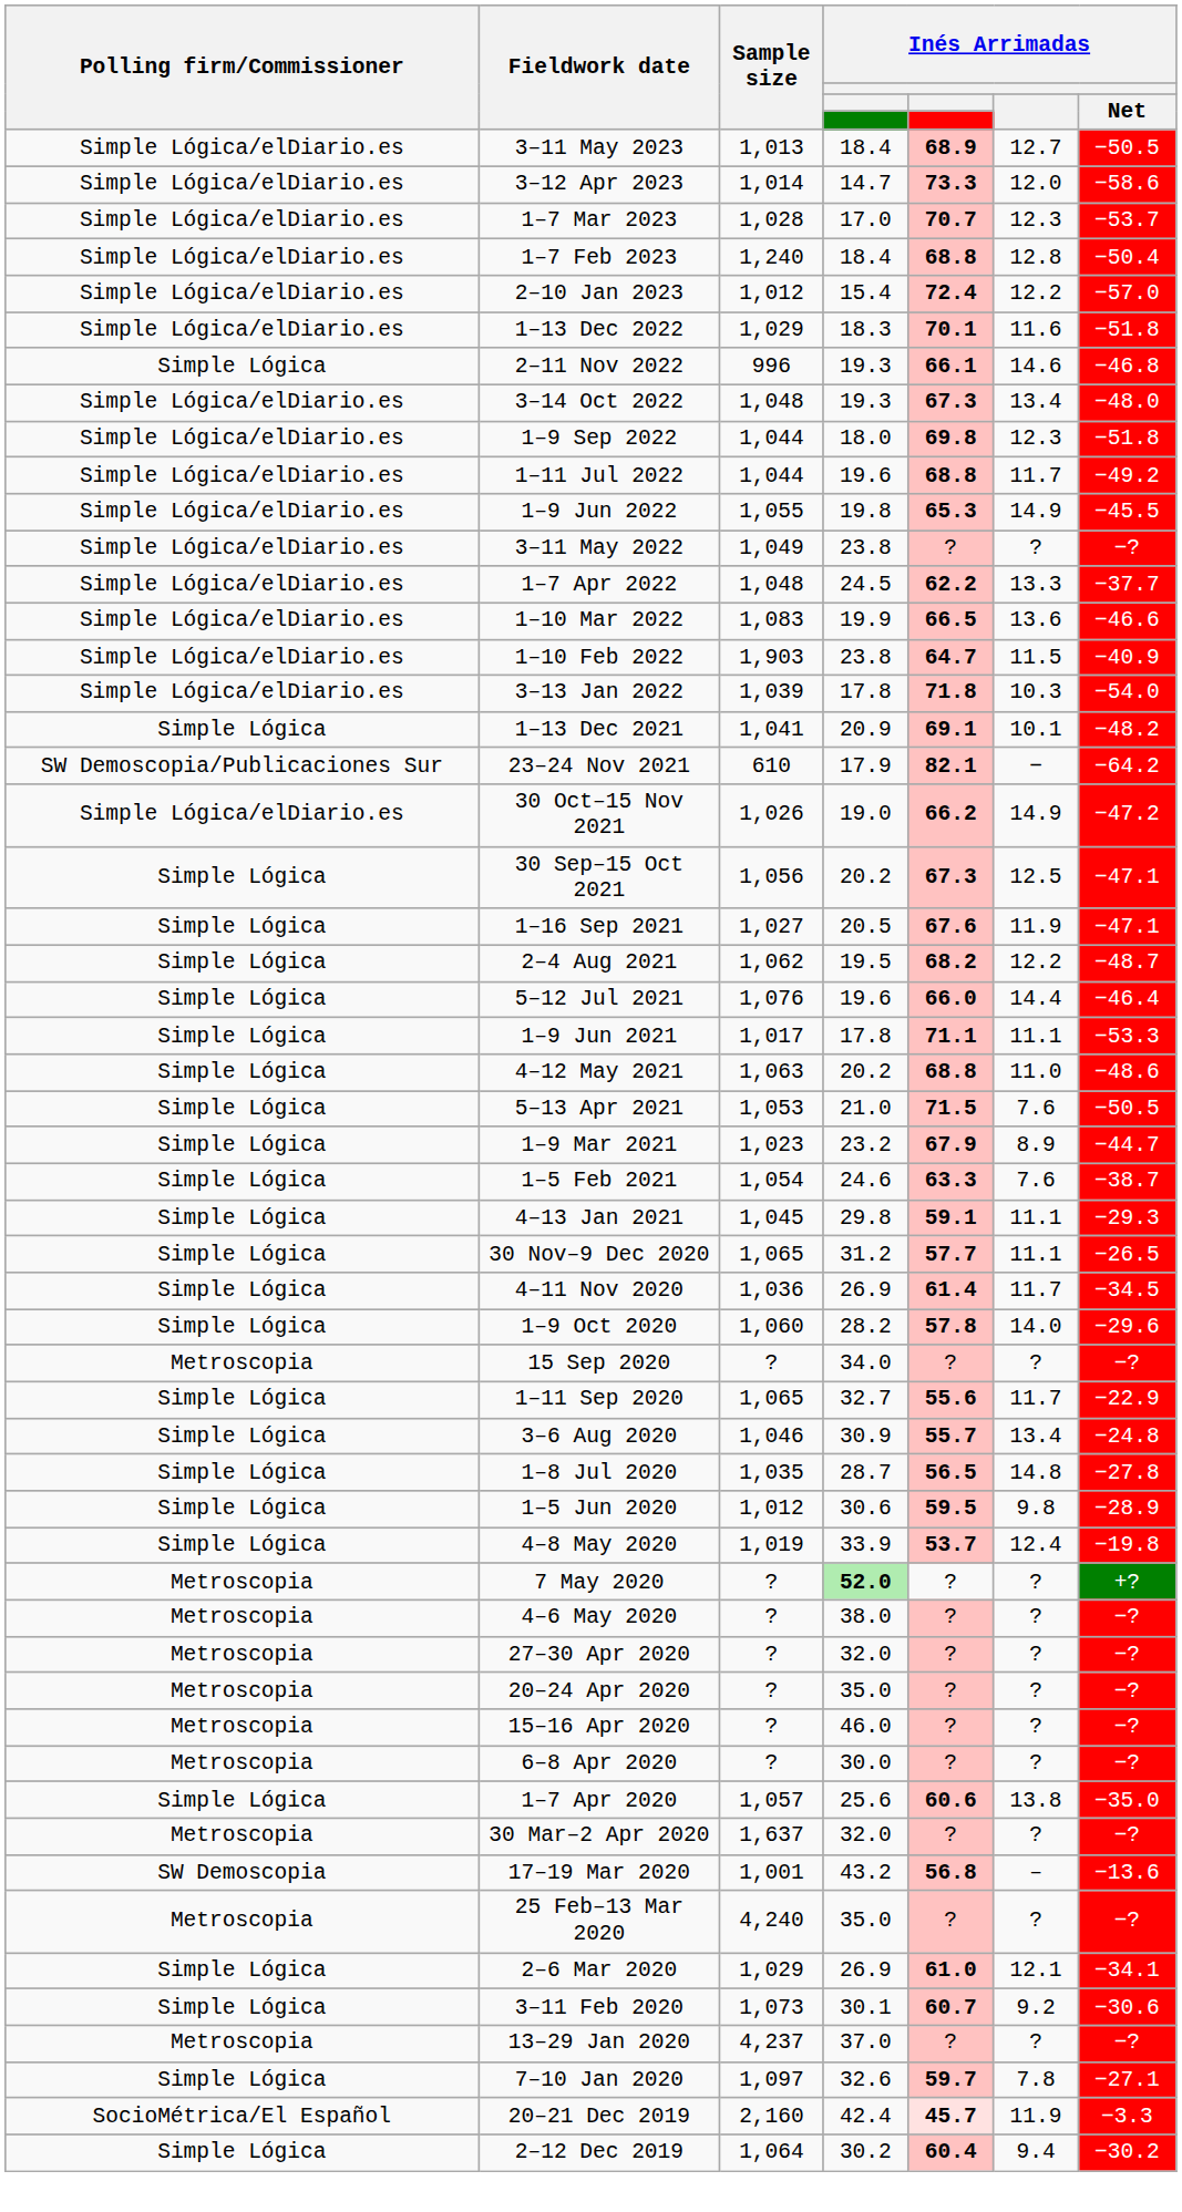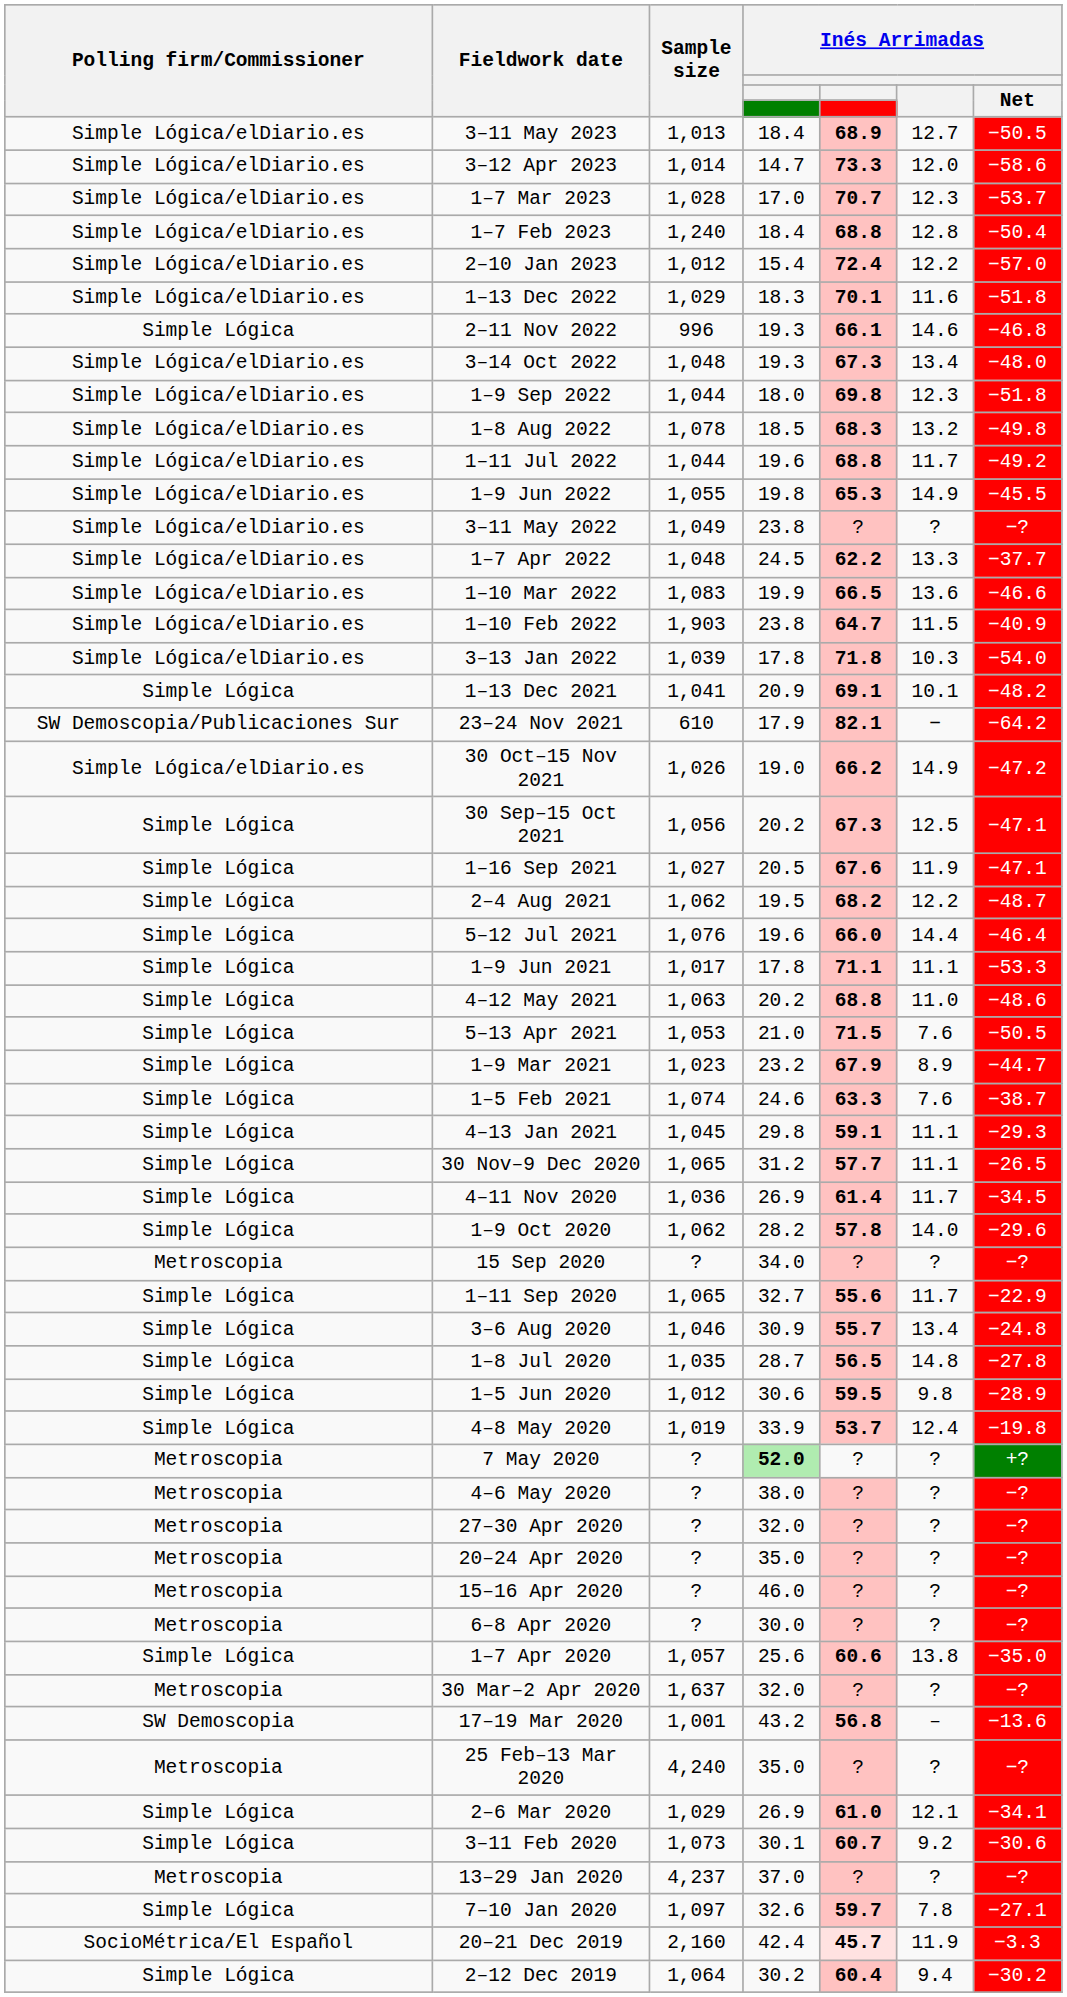+ row: Simple Lógica/elDiario.es | 1–8 Aug 2022 | 1,078 | 18.5 | 68.3 | 13.2 | −49.8
1–5 Feb 2021 | Sample size: 1,054 -> 1,074
1–9 Oct 2020 | Sample size: 1,060 -> 1,062
